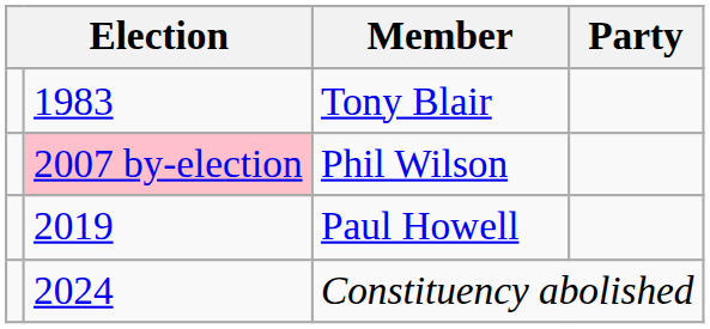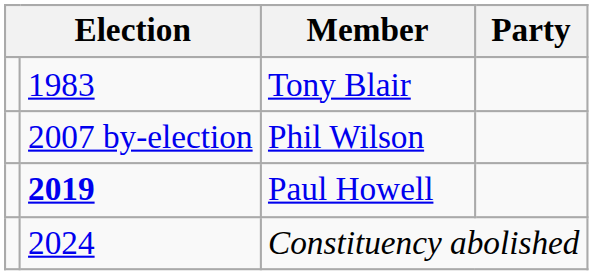Phil Wilson | column 2: pink background -> no background
Paul Howell | column 2: normal -> bold
